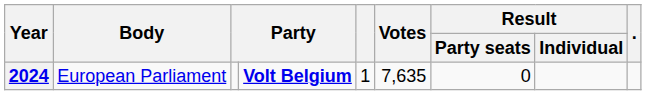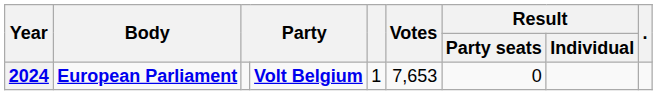2024 | Body: normal -> bold
2024 | Votes: 7,635 -> 7,653
